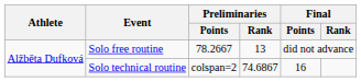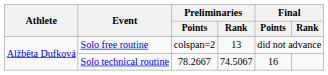Solo free routine | Preliminaries / Points: 78.2667 -> colspan=2
Solo technical routine | Preliminaries / Points: colspan=2 -> 78.2667
Solo technical routine | Preliminaries / Rank: 74.6867 -> 74.5067
